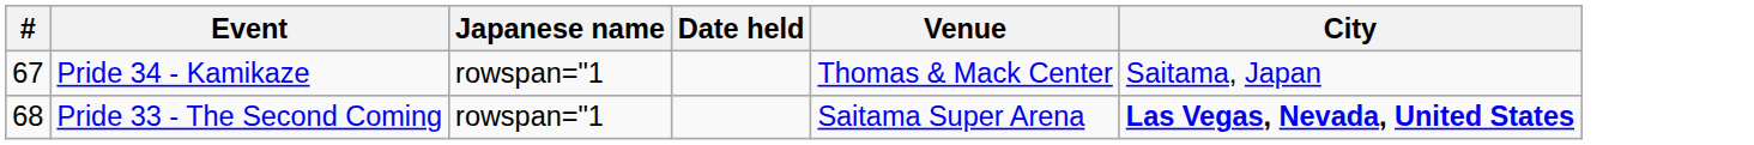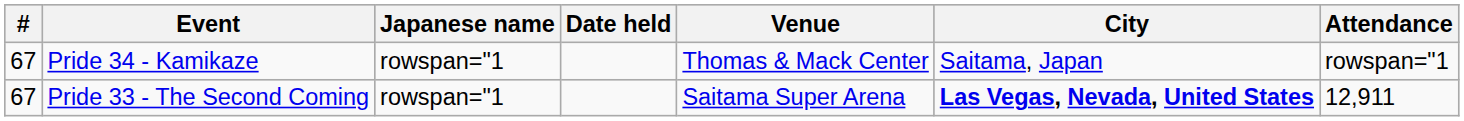+ column: Attendance | rowspan="1 | 12,911
Pride 33 - The Second Coming | #: 68 -> 67
